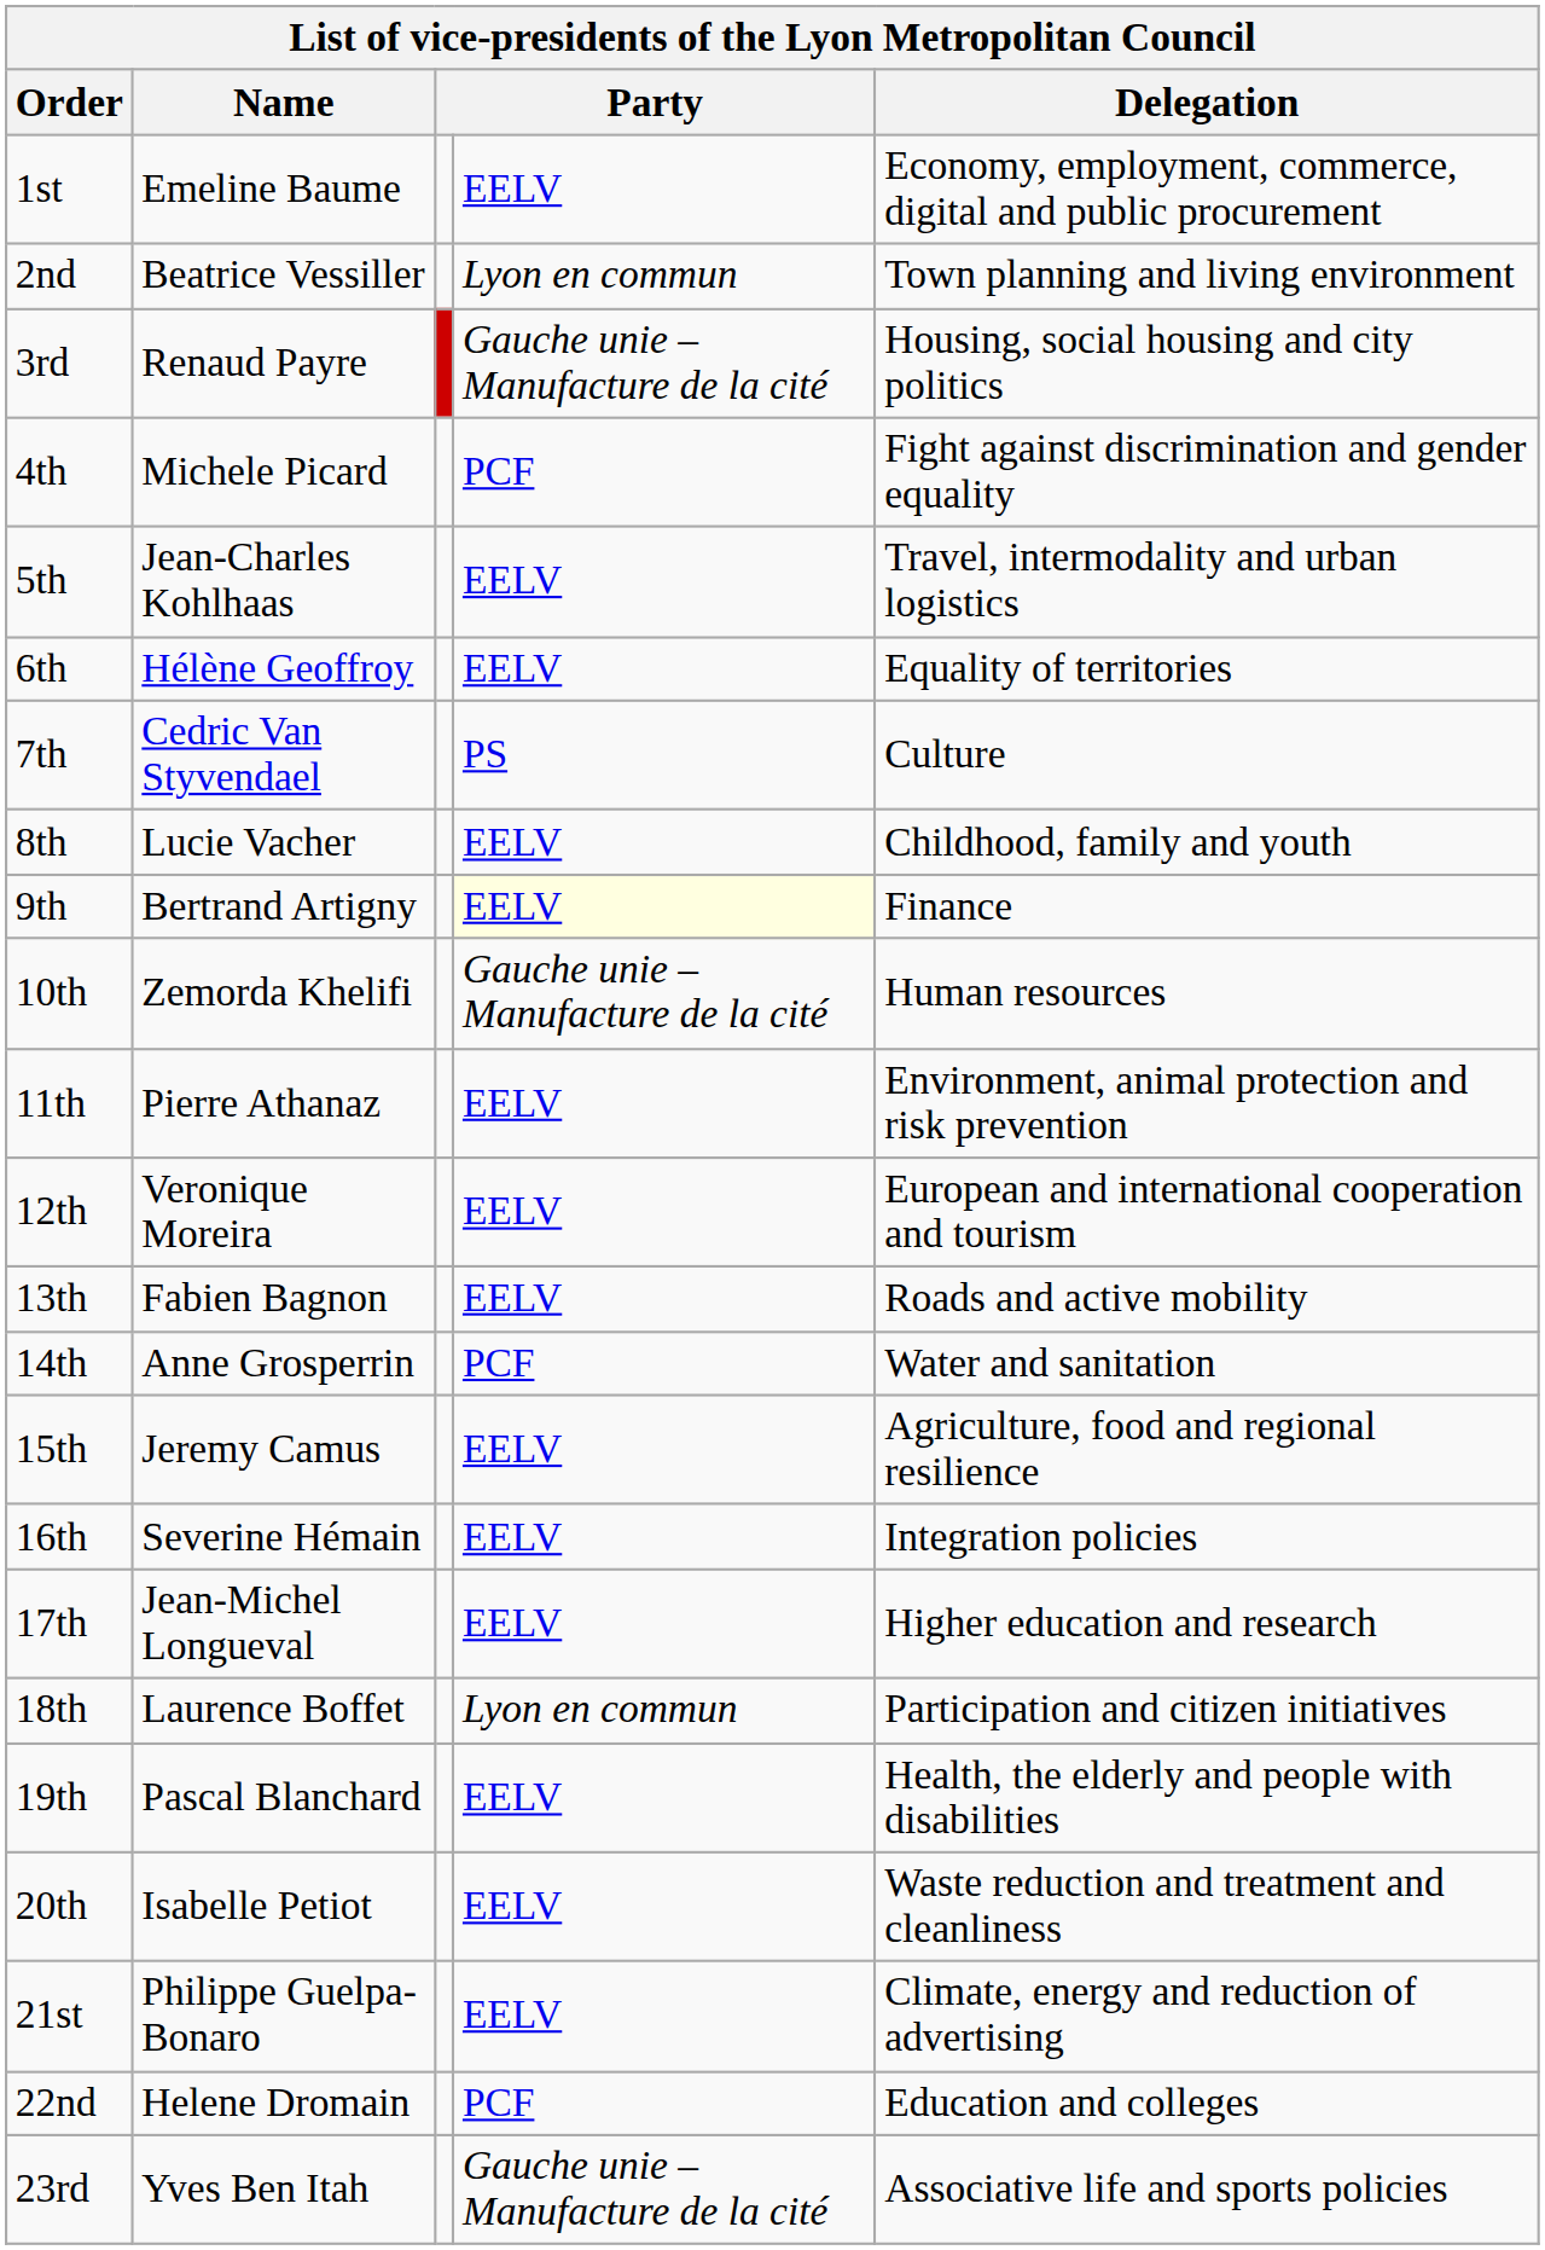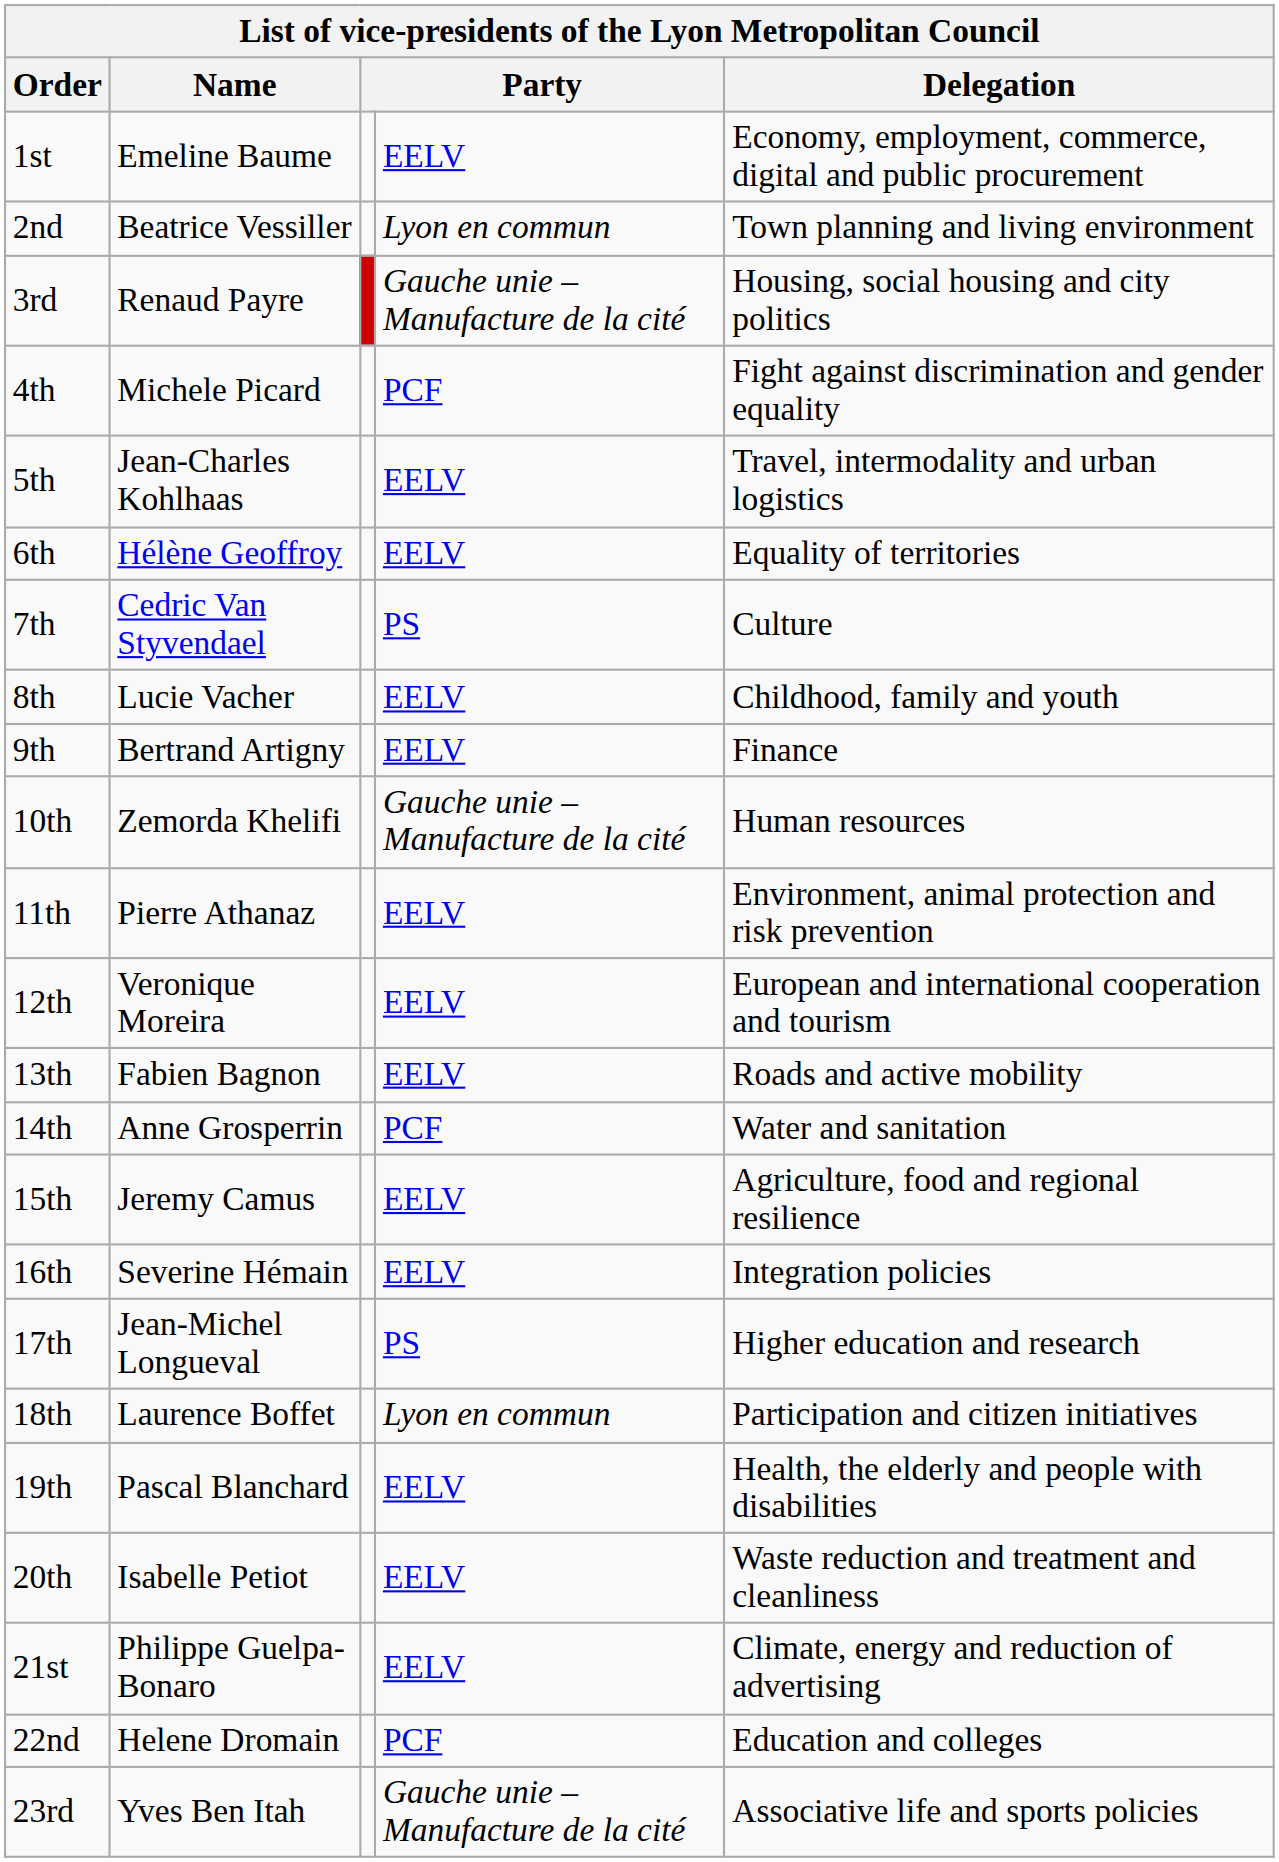9th | column 4: lightyellow background -> no background
17th | column 4: EELV -> PS
